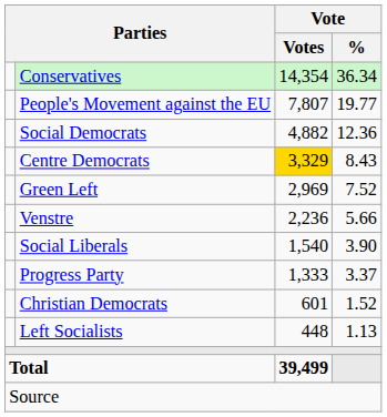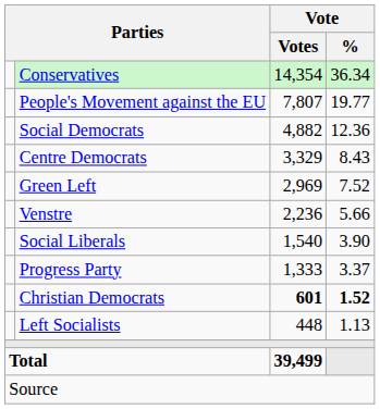Centre Democrats | Vote / Votes: gold background -> no background
Christian Democrats | Vote / Votes: normal -> bold
Christian Democrats | Vote / %: normal -> bold
